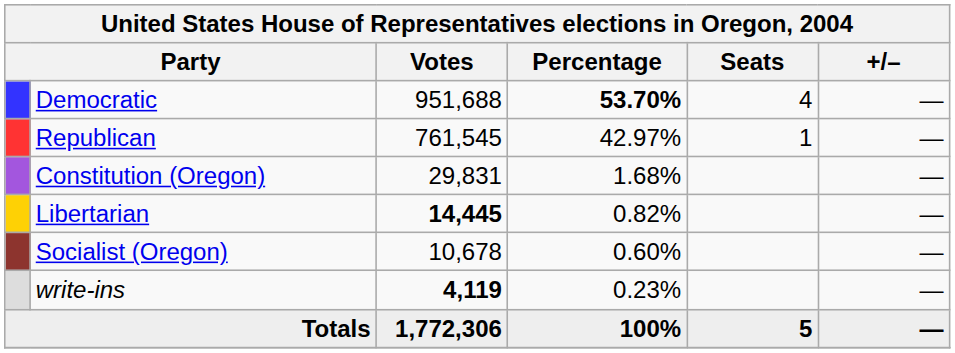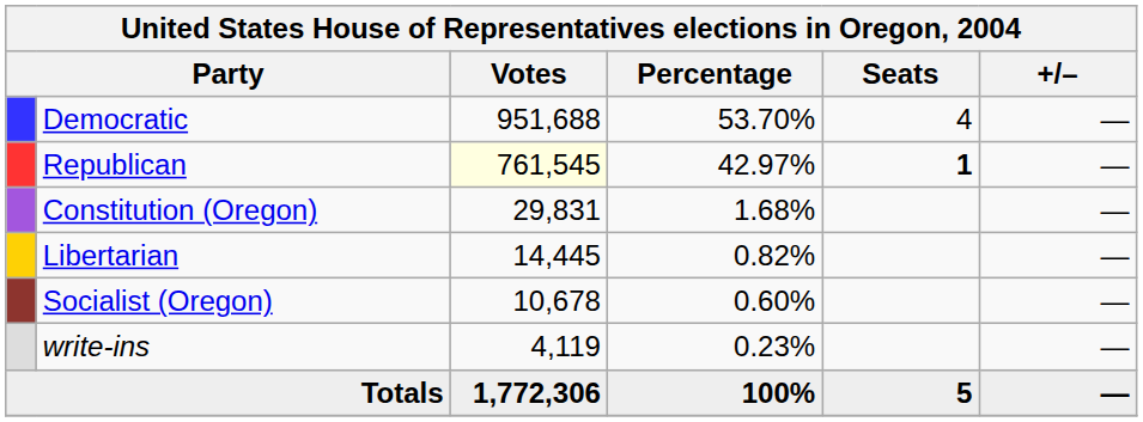Democratic | Percentage: bold -> normal
Republican | Votes: no background -> lightyellow background
Republican | Seats: normal -> bold
Libertarian | Votes: bold -> normal
write-ins | Votes: bold -> normal
